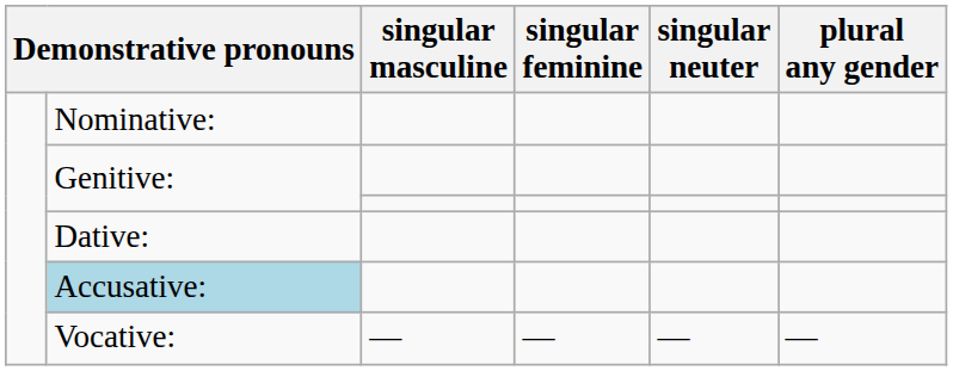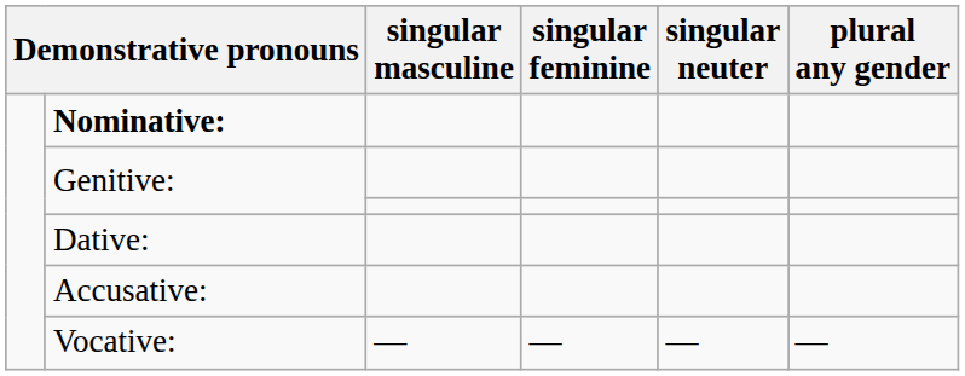Nominative: | column 2: normal -> bold
Accusative: | column 2: lightblue background -> no background
